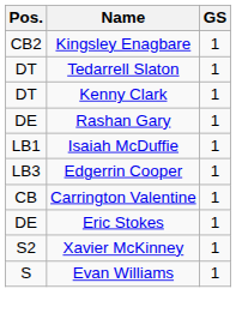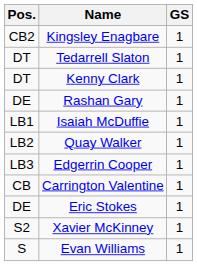+ row: LB2 | Quay Walker | 1
